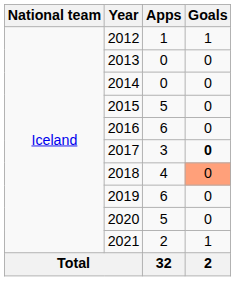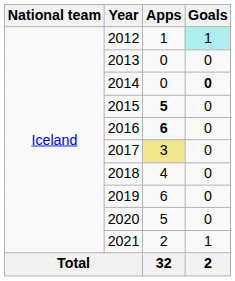2012 | Goals: no background -> paleturquoise background
2014 | Goals: normal -> bold
2015 | Apps: normal -> bold
2016 | Apps: normal -> bold
2017 | Apps: no background -> khaki background
2017 | Goals: bold -> normal
2018 | Goals: lightsalmon background -> no background
